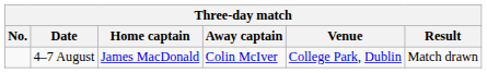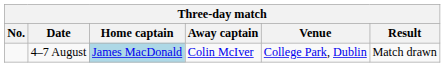4–7 August | Home captain: no background -> lightblue background
